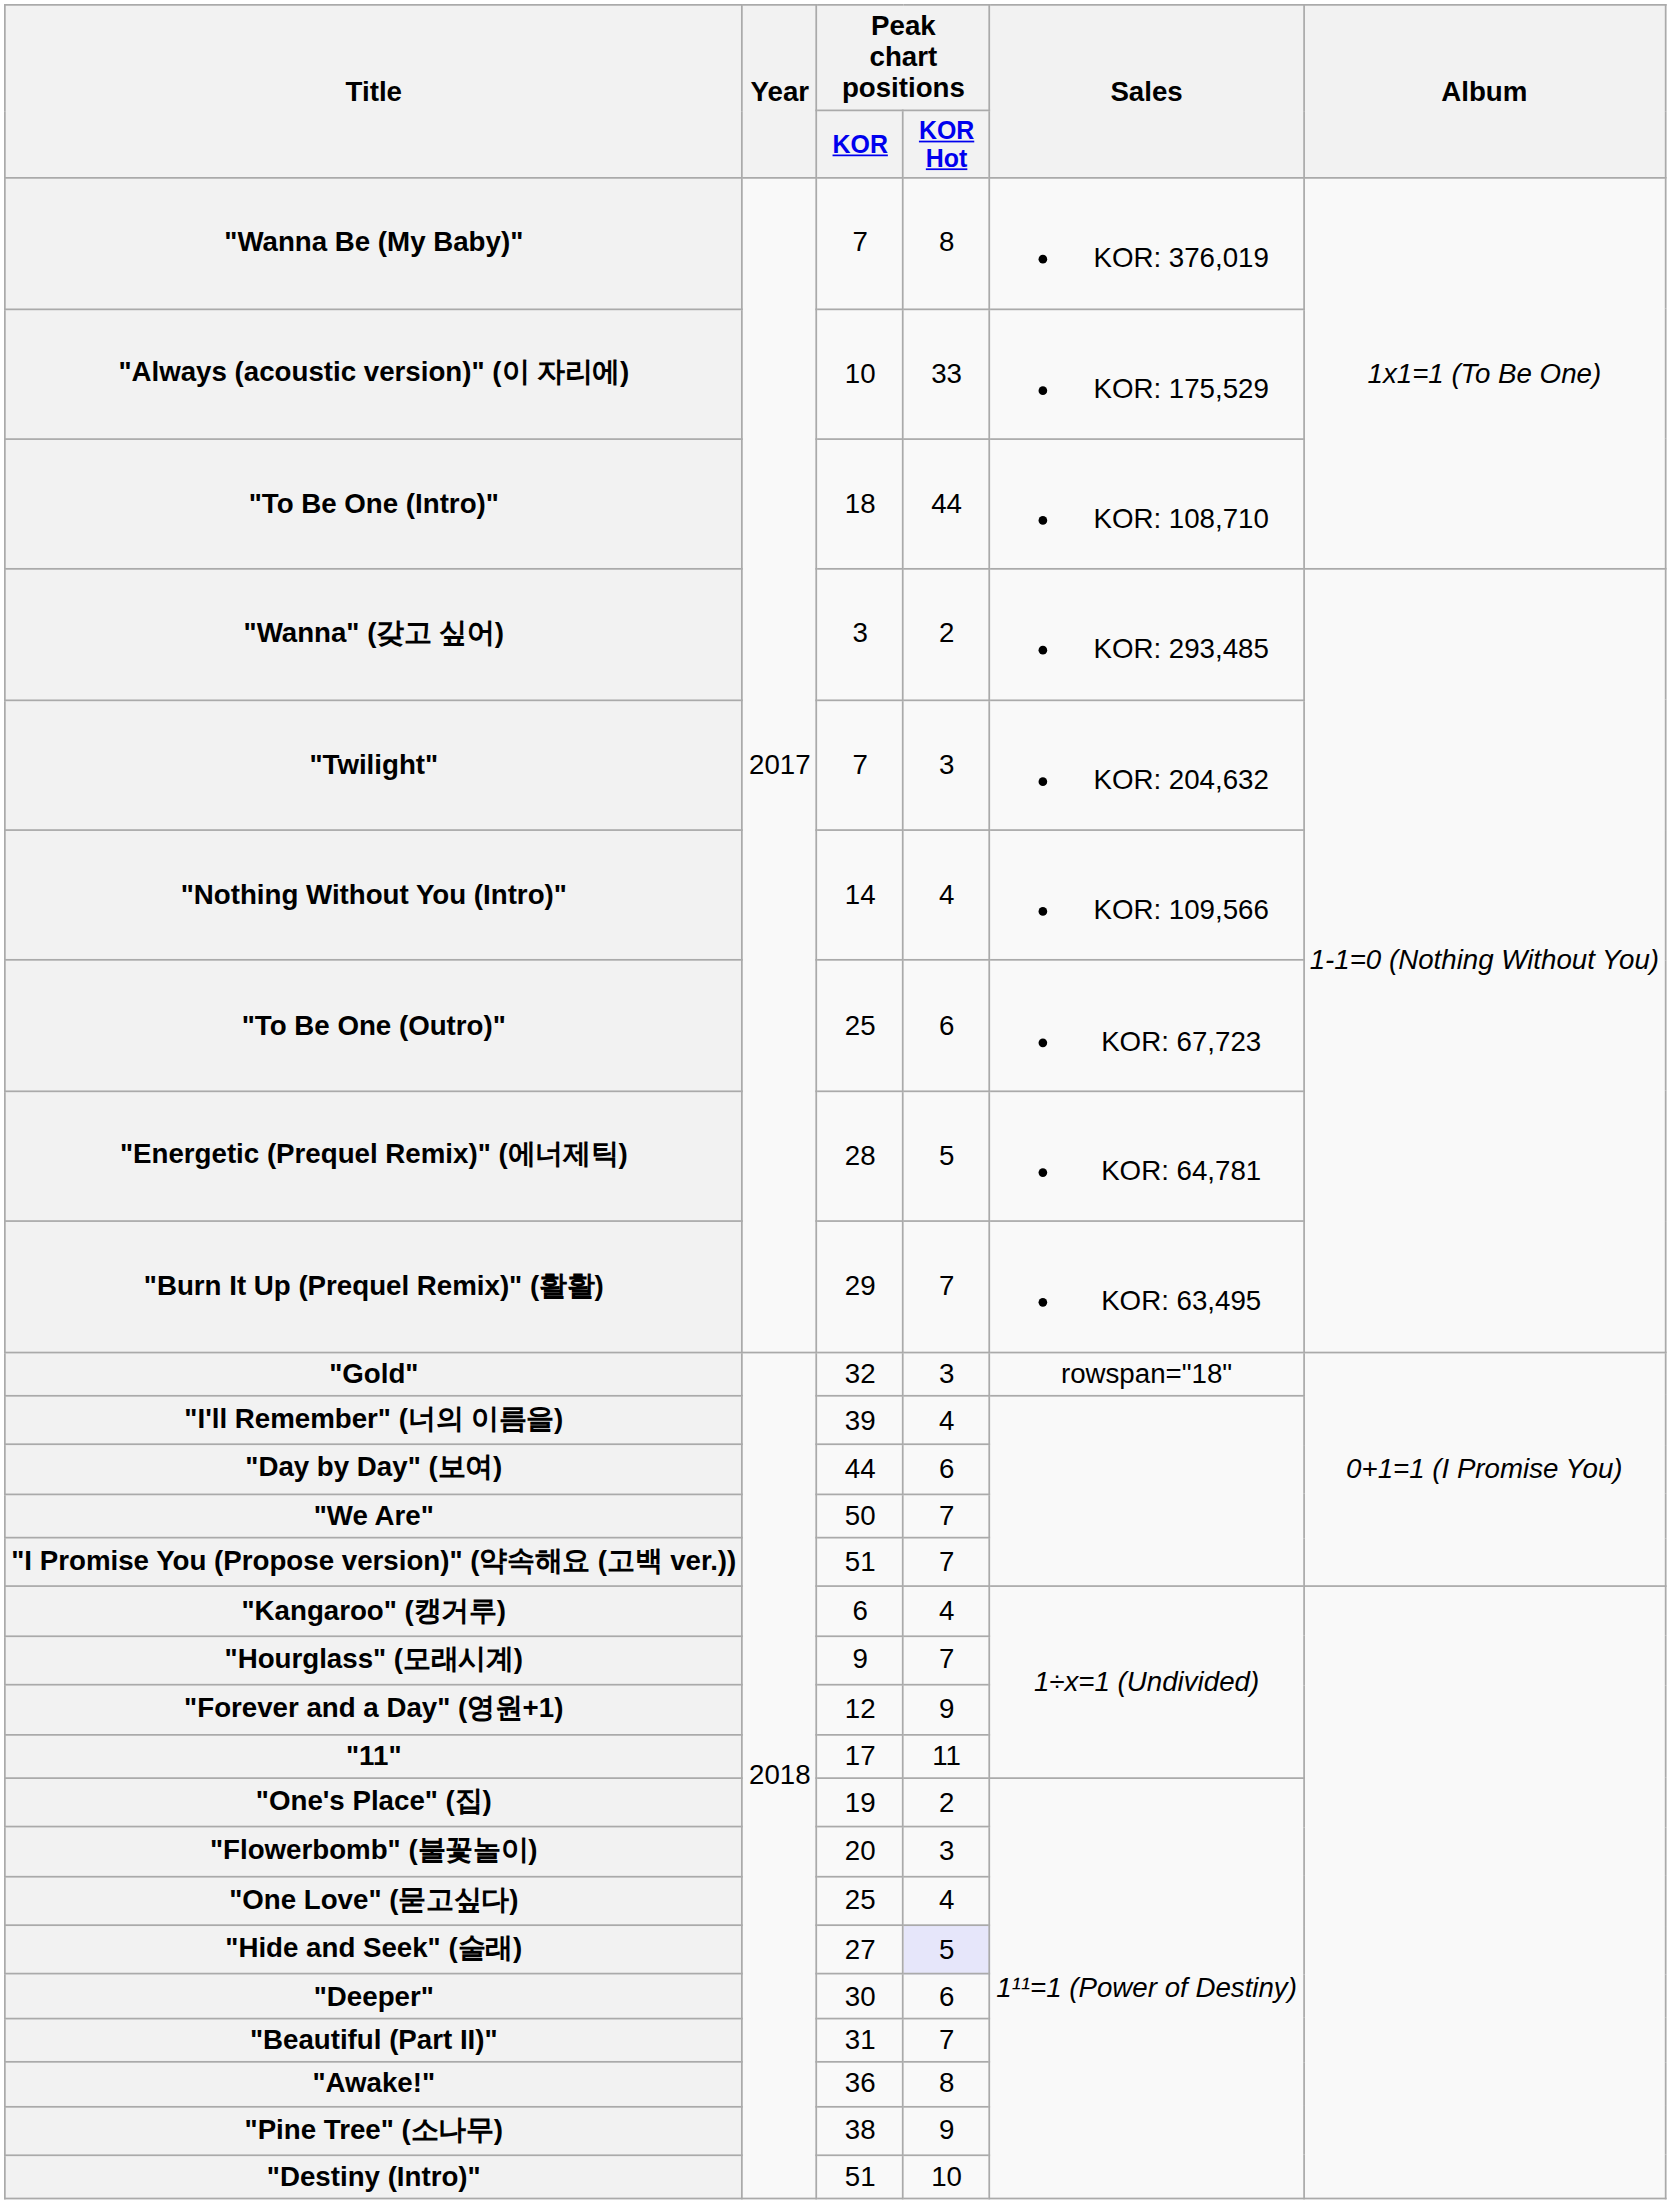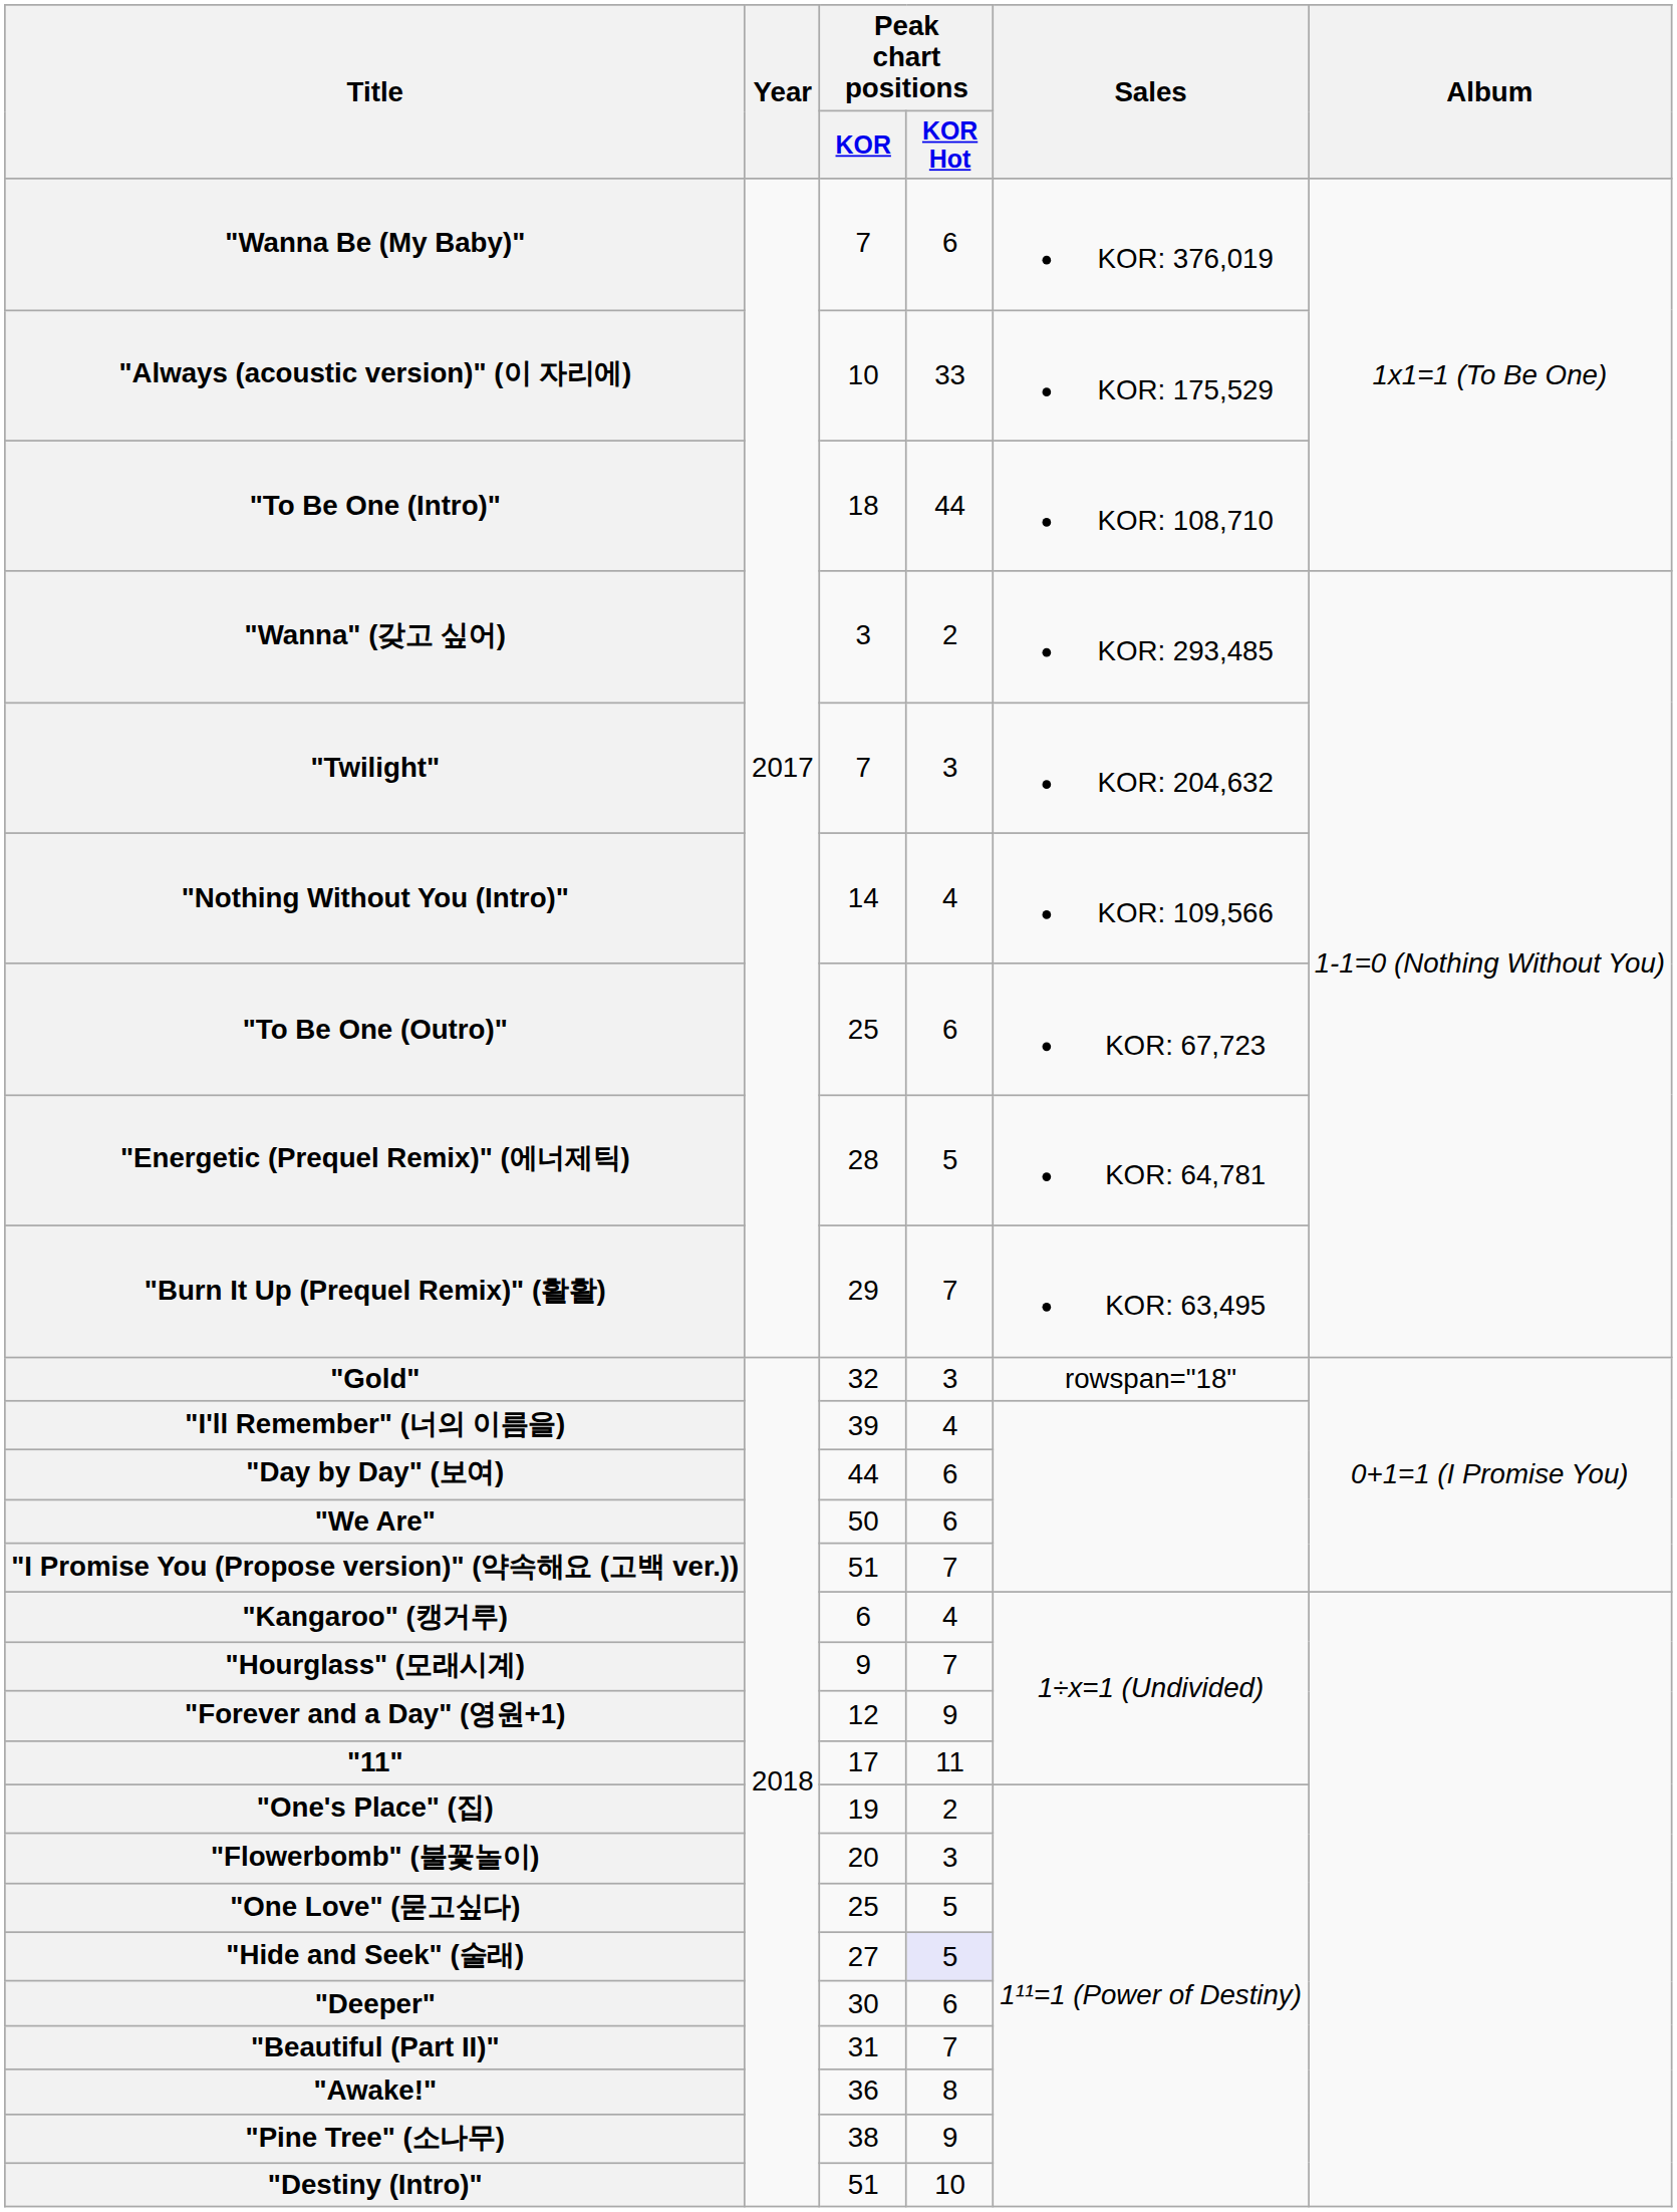"Wanna Be (My Baby)" | Peak chart positions / KOR Hot: 8 -> 6
"We Are" | Peak chart positions / KOR Hot: 7 -> 6
"One Love" (묻고싶다) | Peak chart positions / KOR Hot: 4 -> 5
